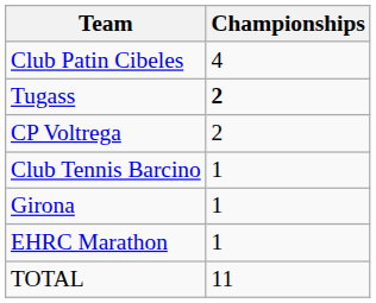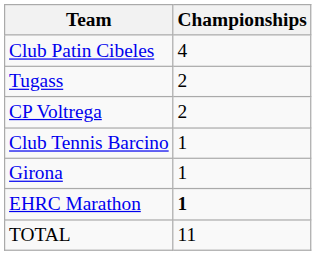Tugass | Championships: bold -> normal
EHRC Marathon | Championships: normal -> bold
